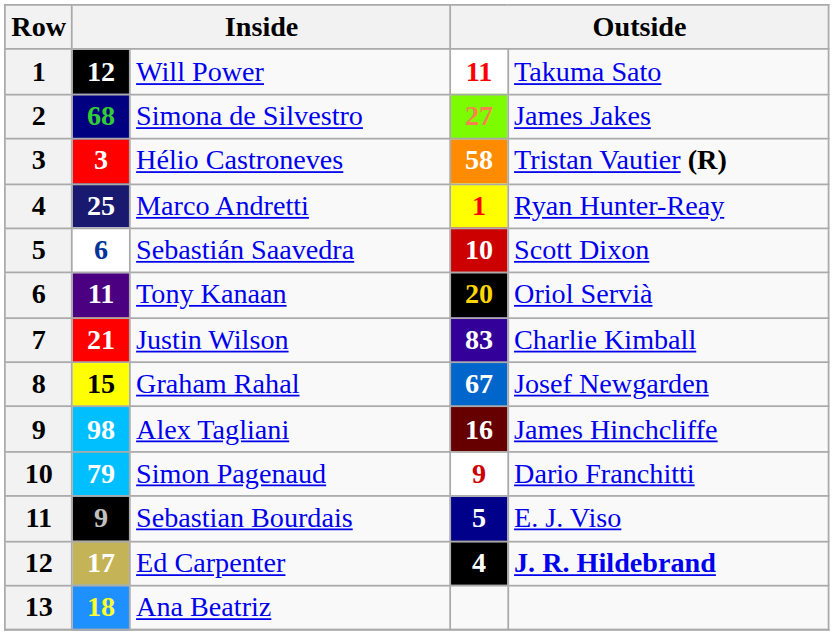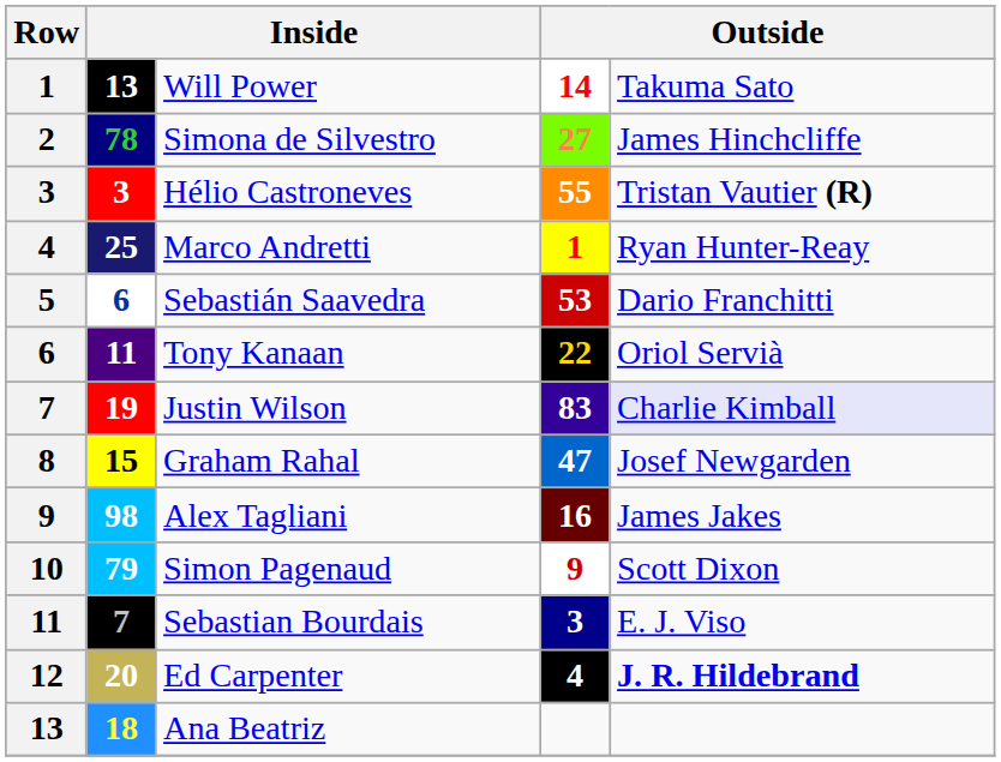Will Power | column 2: 12 -> 13
Will Power | column 4: 11 -> 14
Simona de Silvestro | column 2: 68 -> 78
Simona de Silvestro | column 5: James Jakes -> James Hinchcliffe
Hélio Castroneves | column 4: 58 -> 55
Sebastián Saavedra | column 4: 10 -> 53
Sebastián Saavedra | column 5: Scott Dixon -> Dario Franchitti
Tony Kanaan | column 4: 20 -> 22
Justin Wilson | column 2: 21 -> 19
Justin Wilson | column 5: no background -> lavender background
Graham Rahal | column 4: 67 -> 47
Alex Tagliani | column 5: James Hinchcliffe -> James Jakes
Simon Pagenaud | column 5: Dario Franchitti -> Scott Dixon
Sebastian Bourdais | column 2: 9 -> 7
Sebastian Bourdais | column 4: 5 -> 3
Ed Carpenter | column 2: 17 -> 20
